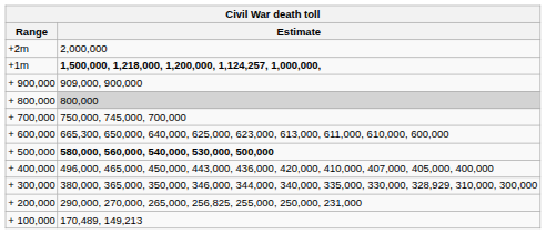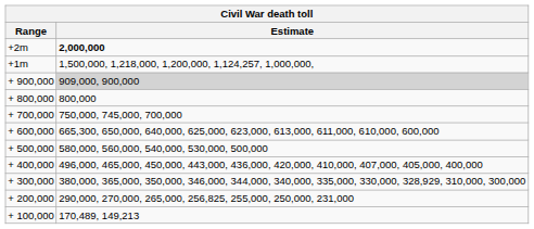+2m | Estimate: normal -> bold
+1m | Estimate: bold -> normal
+ 900,000 | Estimate: no background -> lightgrey background
+ 800,000 | Estimate: lightgrey background -> no background
+ 500,000 | Estimate: bold -> normal
